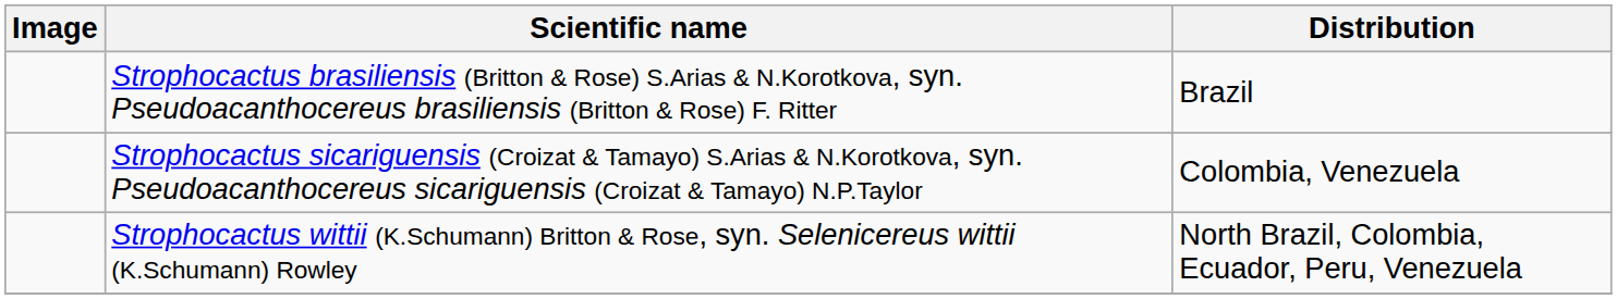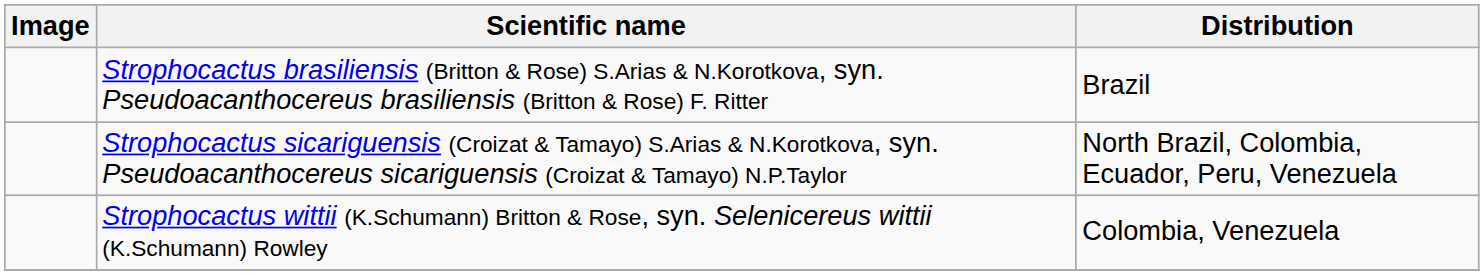row 3 | Distribution: Colombia, Venezuela -> North Brazil, Colombia, Ecuador, Peru, Venezuela
row 4 | Distribution: North Brazil, Colombia, Ecuador, Peru, Venezuela -> Colombia, Venezuela
